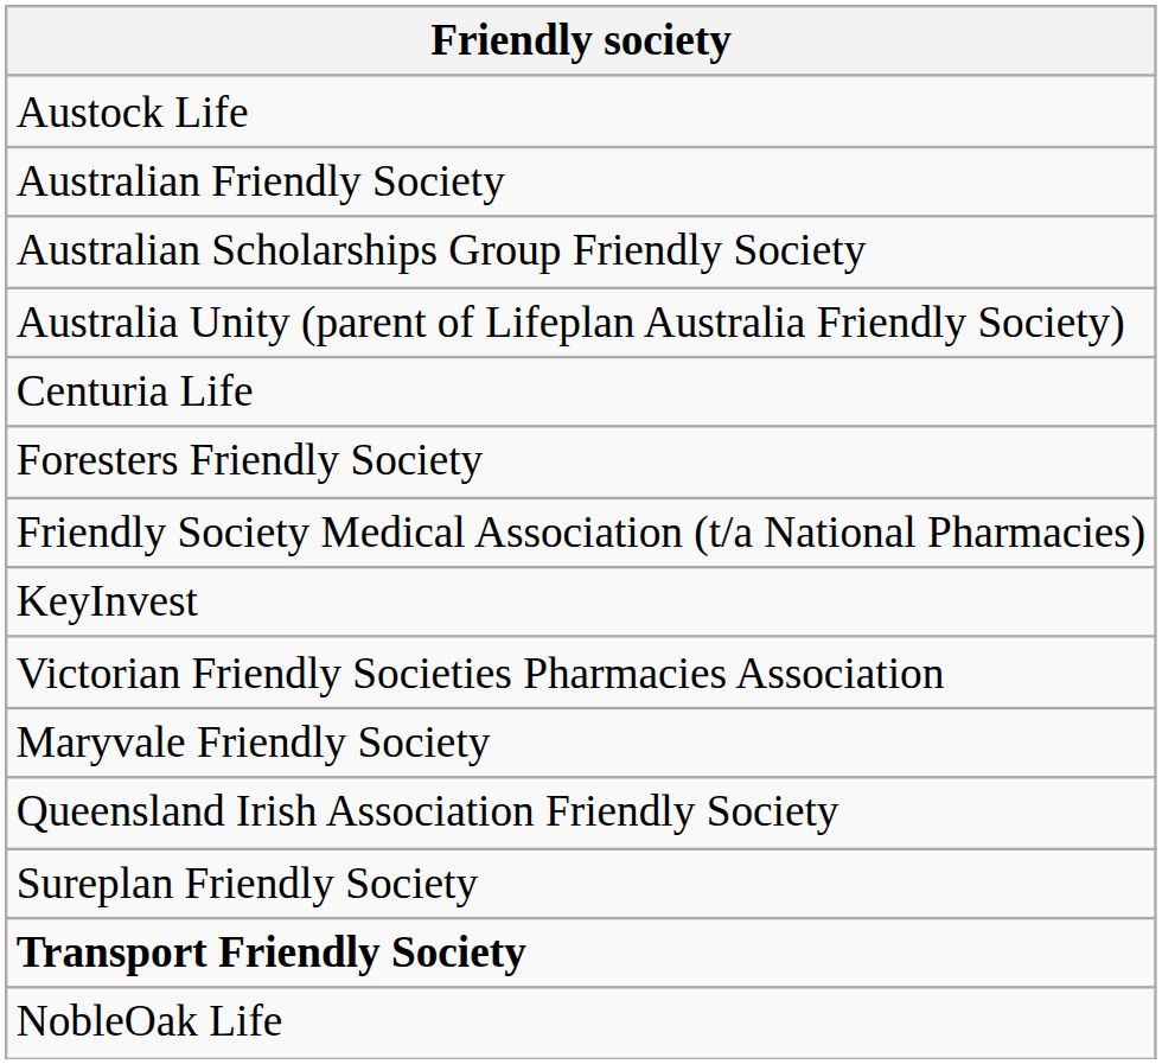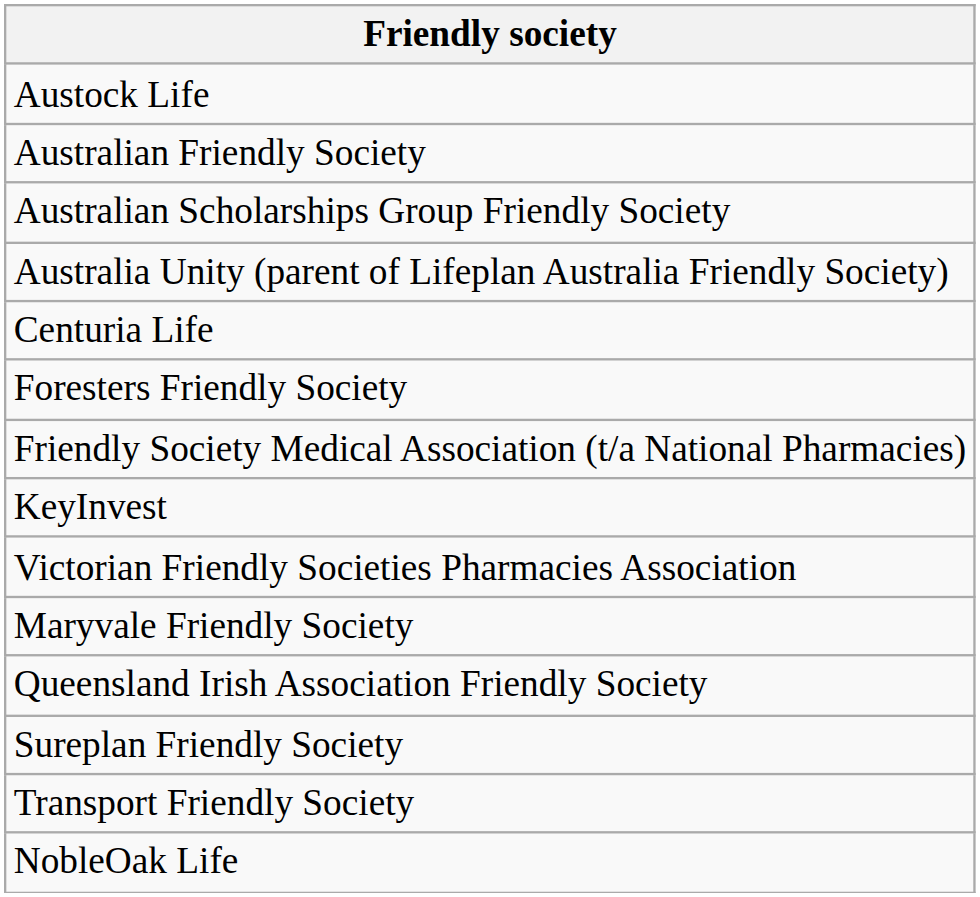row 14 | column 1: bold -> normal
